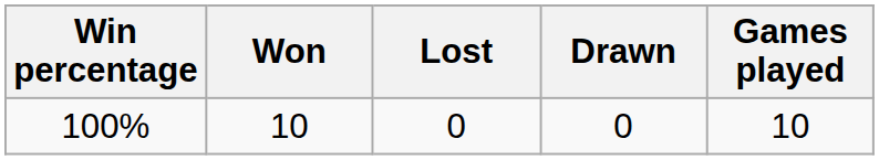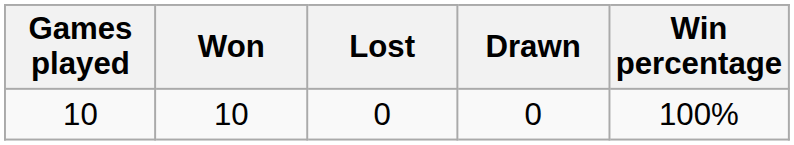columns swapped: Games played <-> Win percentage
